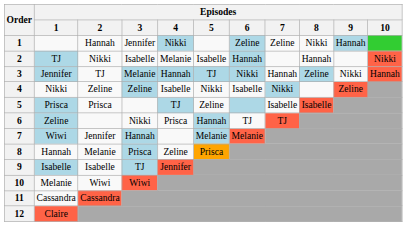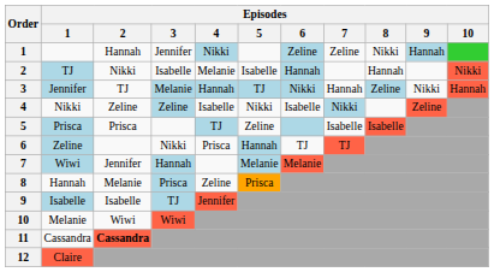11 | Episodes / 2: normal -> bold
